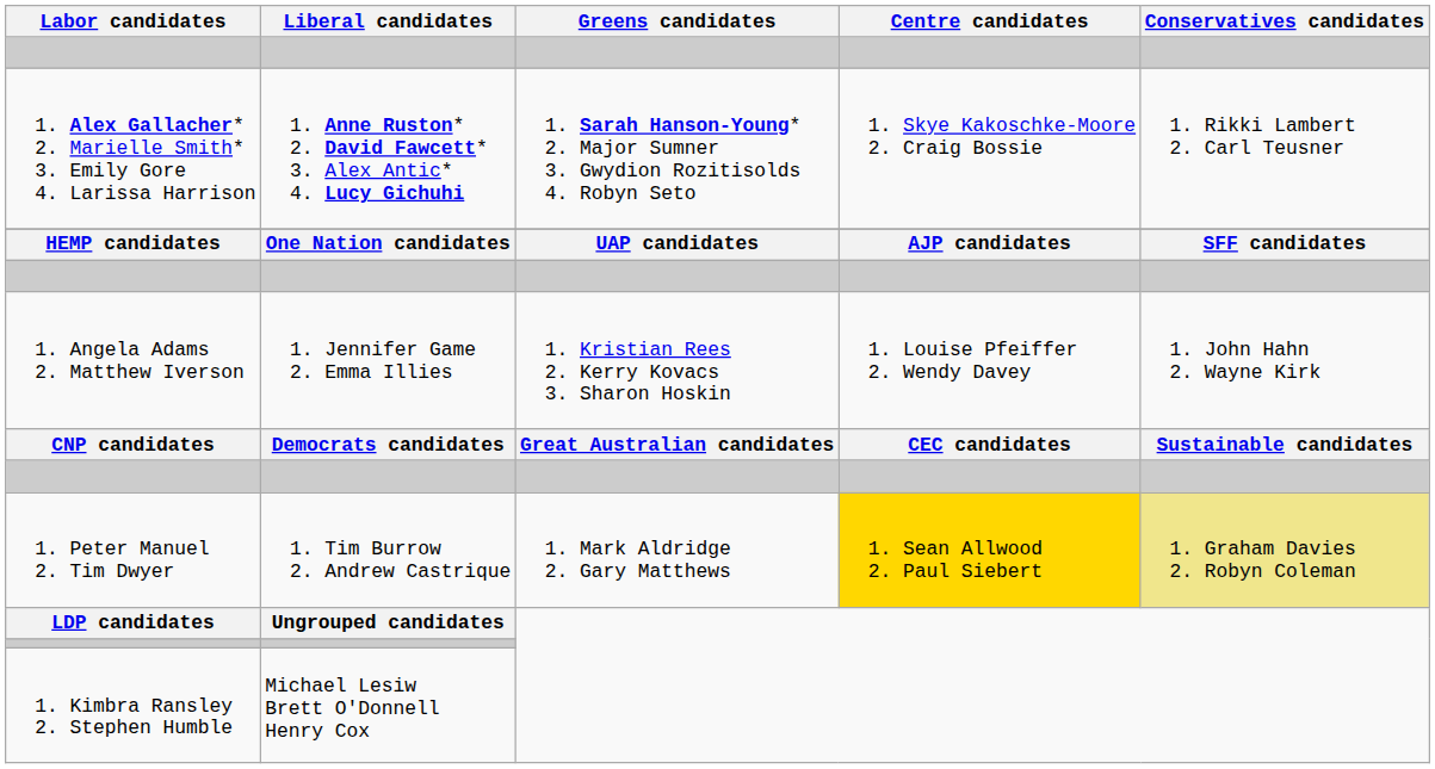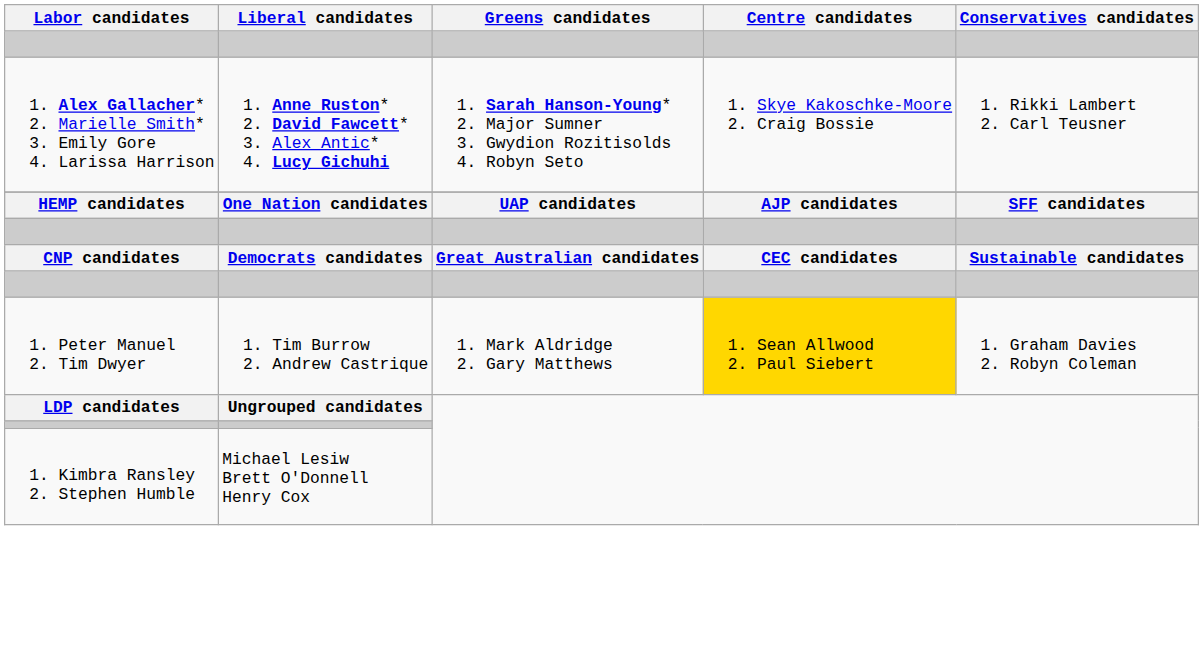- row: Angela Adams Matthew Iverson | Jennifer Game Emma Illies | Kristian Rees Kerry Kovacs Sharon Hoskin | Louise Pfeiffer Wendy Davey | John Hahn Wayne Kirk
Peter Manuel Tim Dwyer | Conservatives candidates: khaki background -> no background
